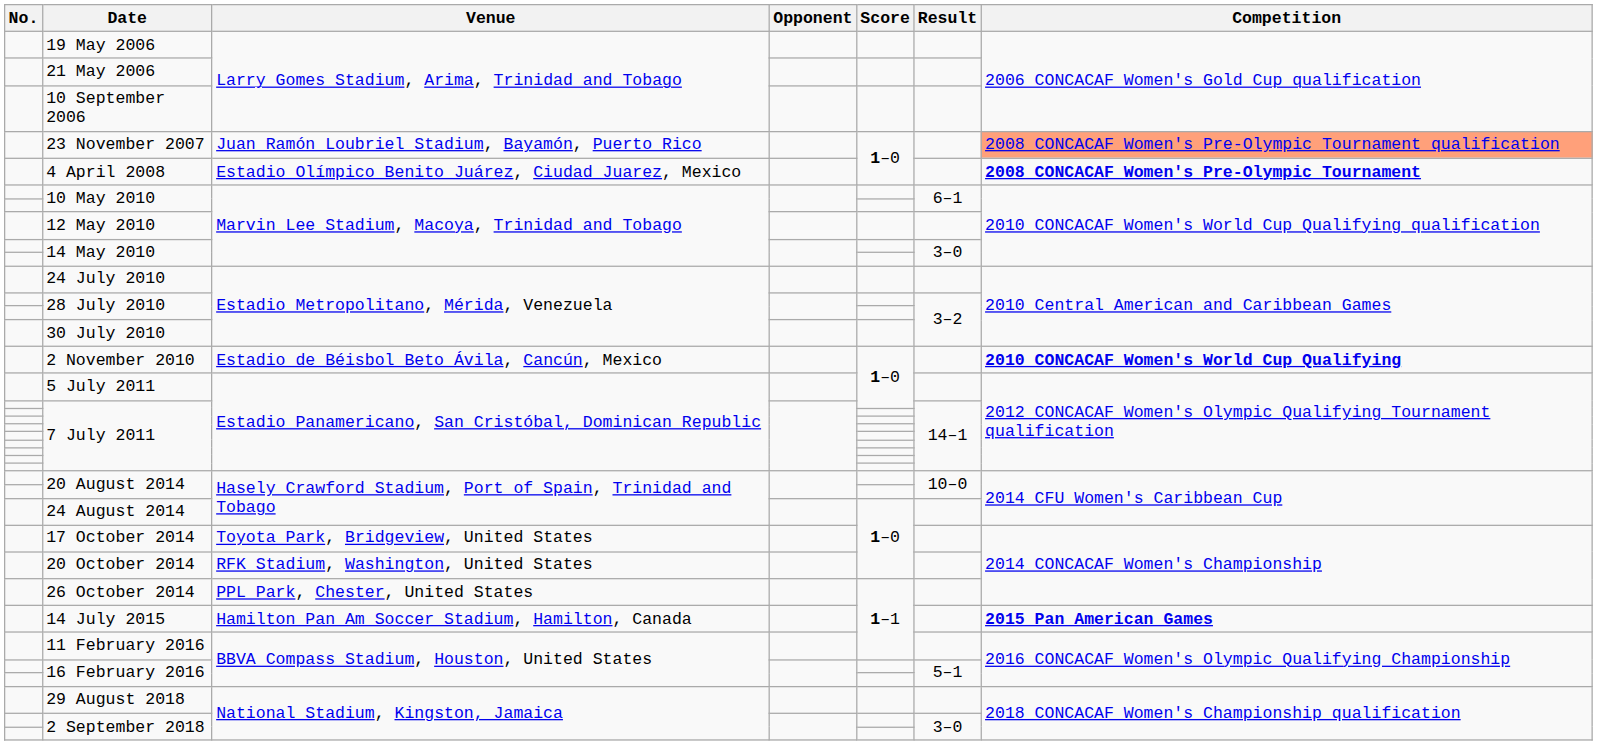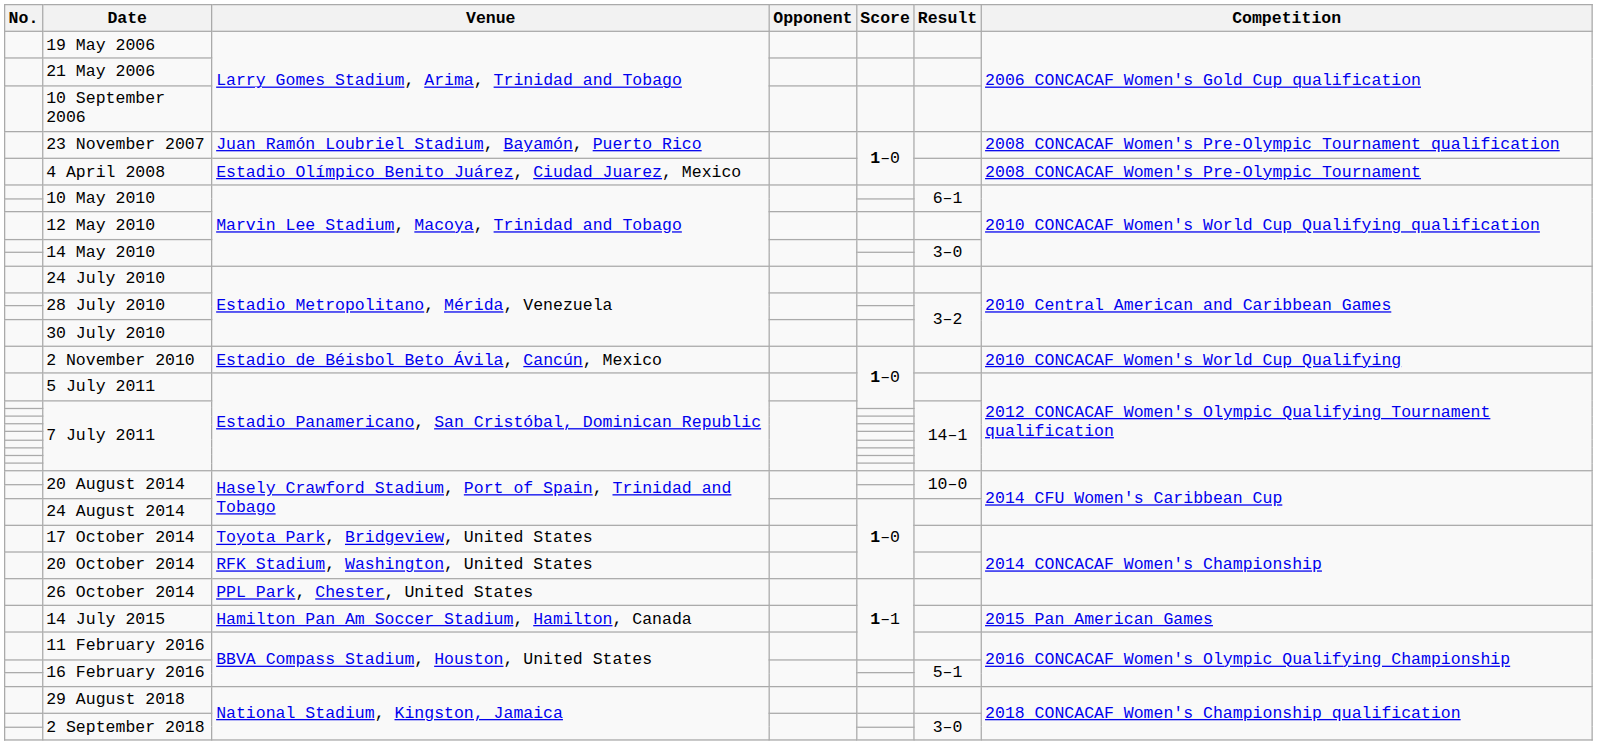23 November 2007 | Competition: lightsalmon background -> no background
4 April 2008 | Competition: bold -> normal
2 November 2010 | Competition: bold -> normal
14 July 2015 | Competition: bold -> normal
